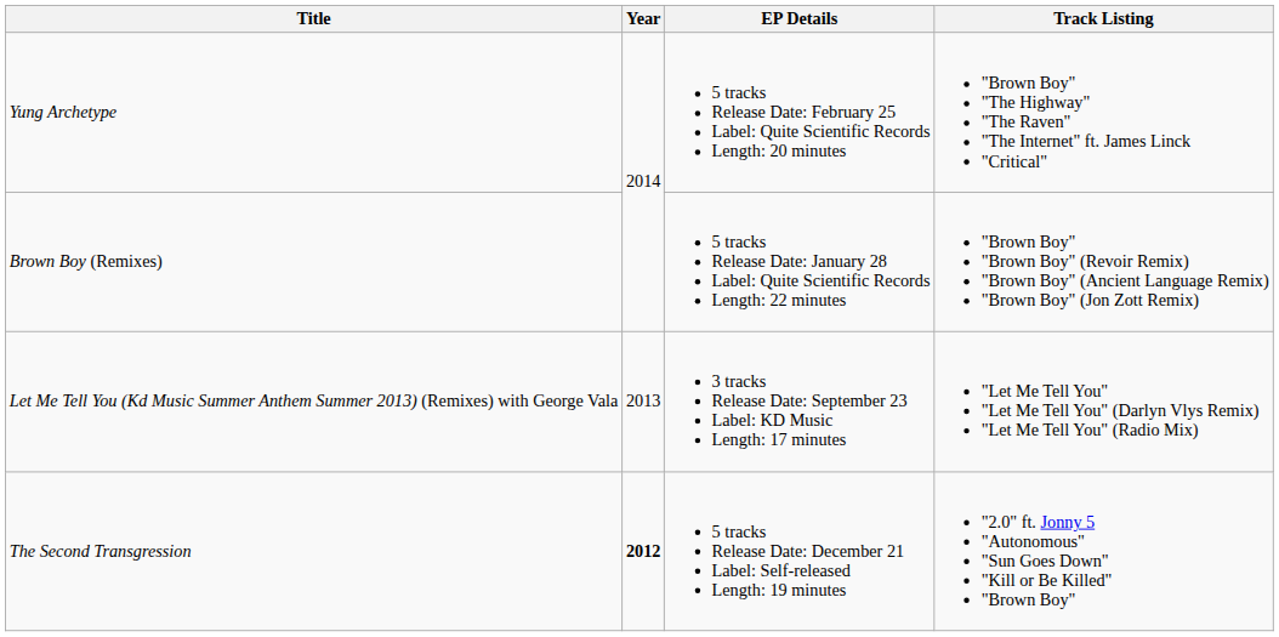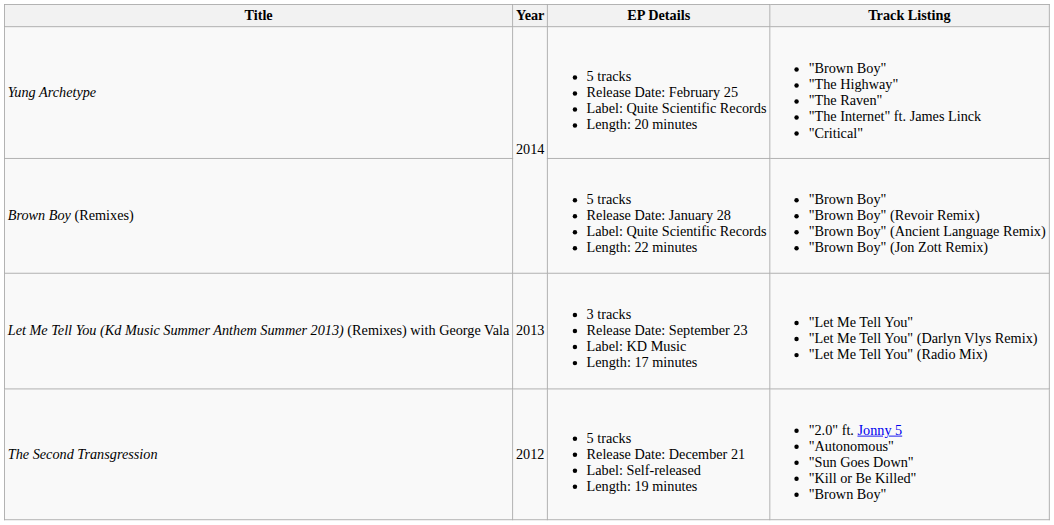The Second Transgression | Year: bold -> normal
